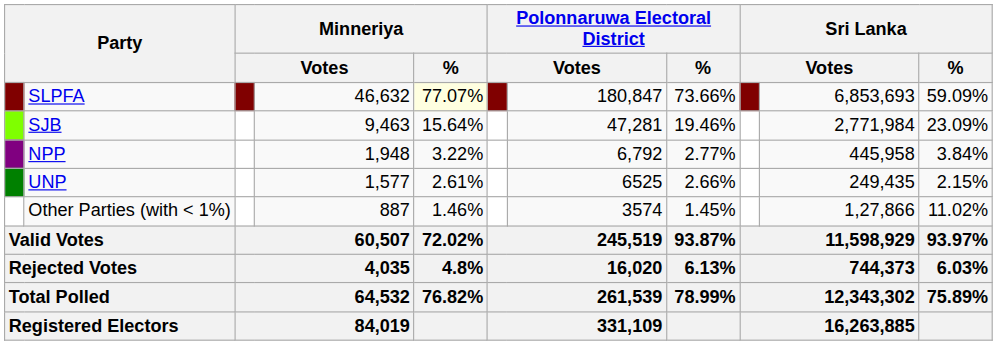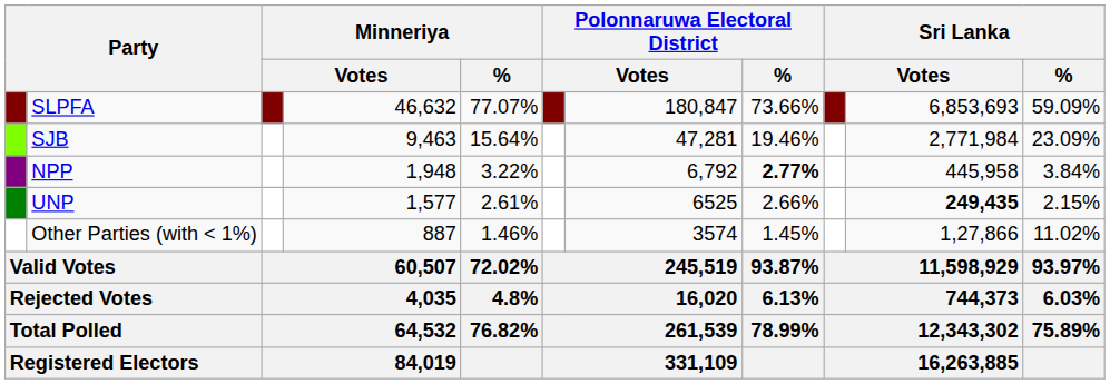SLPFA | Minneriya / %: lightyellow background -> no background
NPP | Polonnaruwa Electoral District / %: normal -> bold
UNP | column 10: normal -> bold
